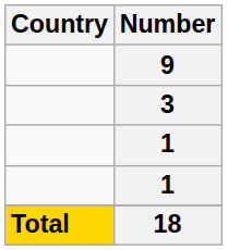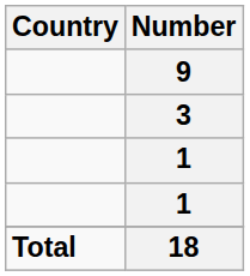row 6 | Country: gold background -> no background
